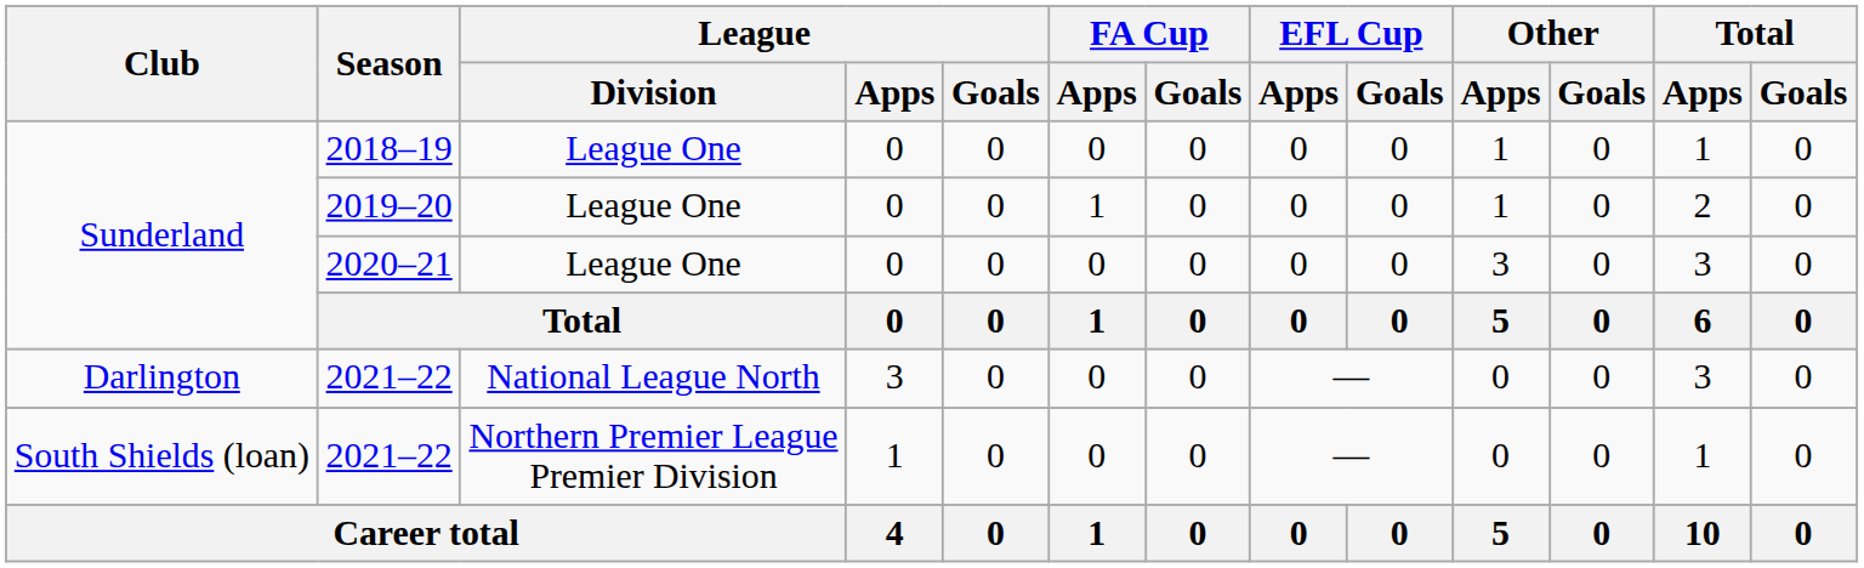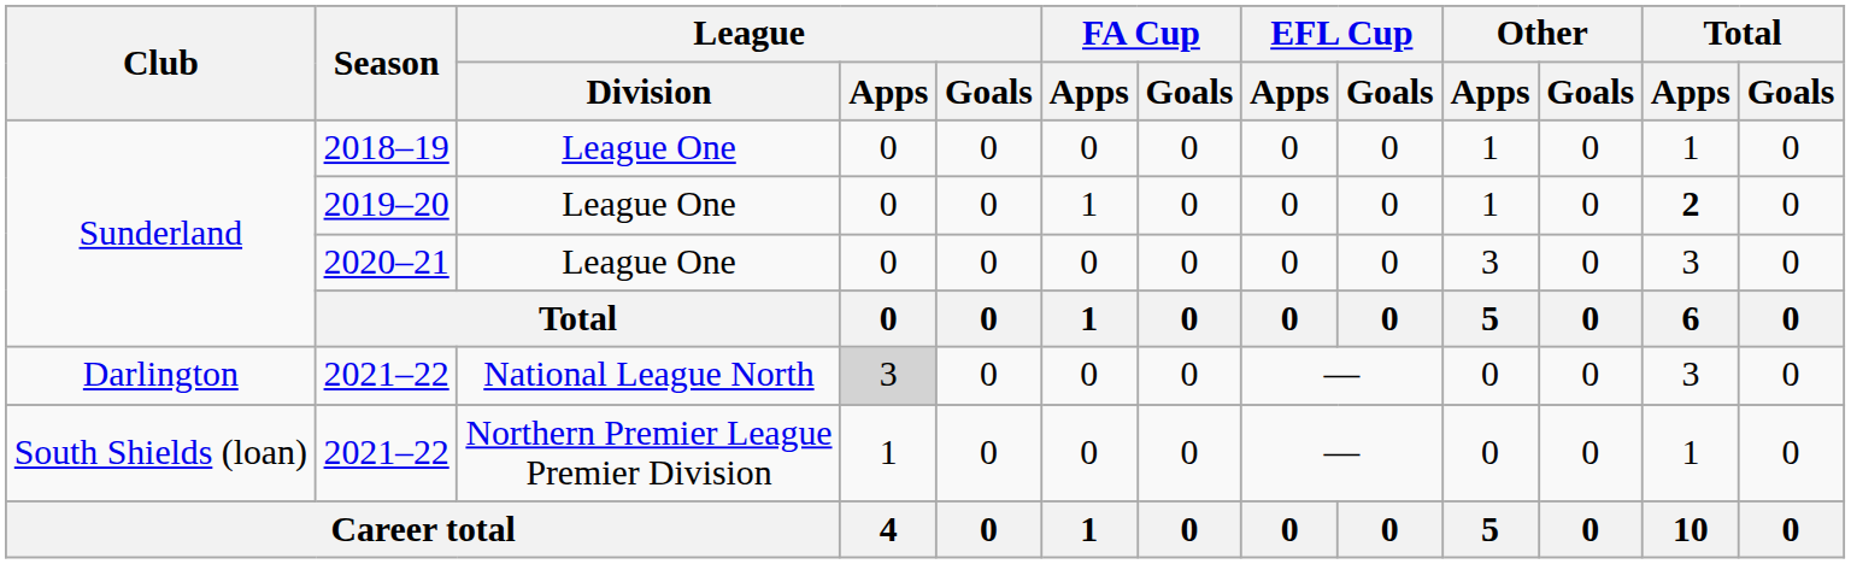2019–20 | Total / Apps: normal -> bold
Darlington / 2021–22 | League / Apps: no background -> lightgrey background
